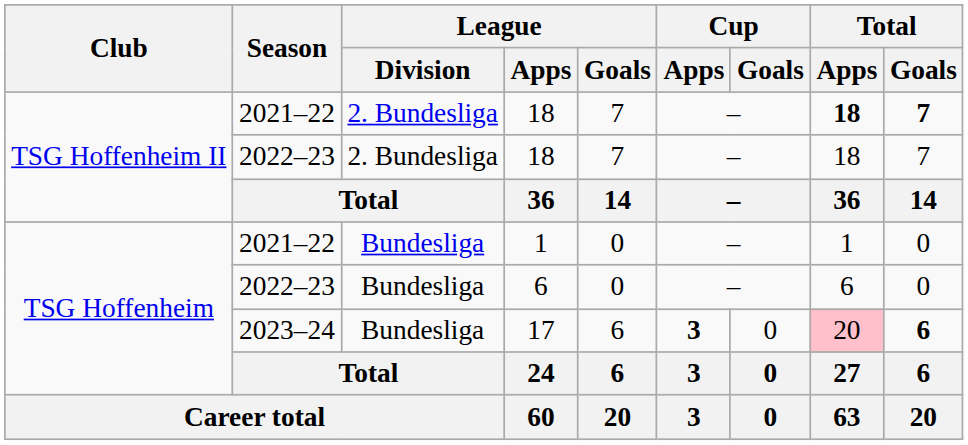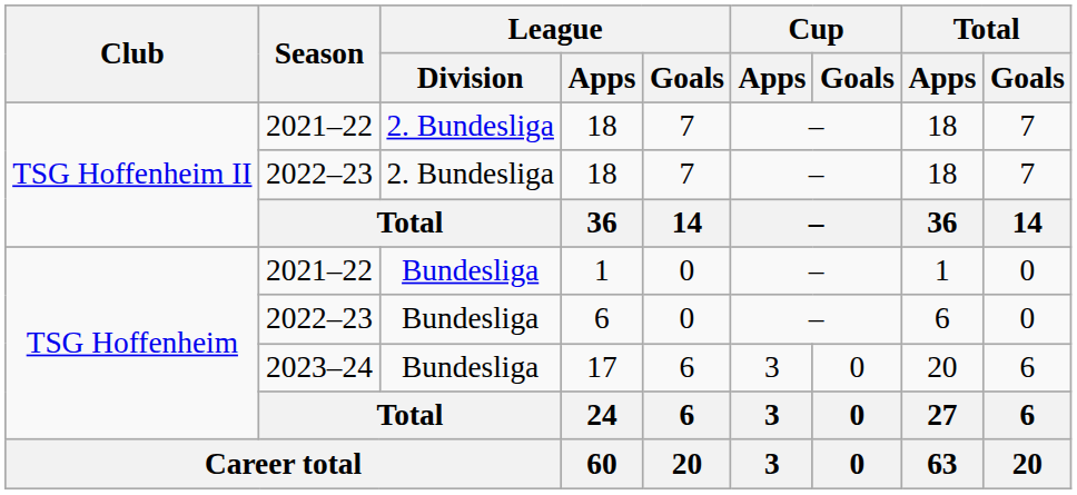2021–22 / 18 | Total / Apps: bold -> normal
2021–22 / 18 | Total / Goals: bold -> normal
17 | Cup / Apps: bold -> normal
17 | Total / Apps: pink background -> no background
17 | Total / Goals: bold -> normal
